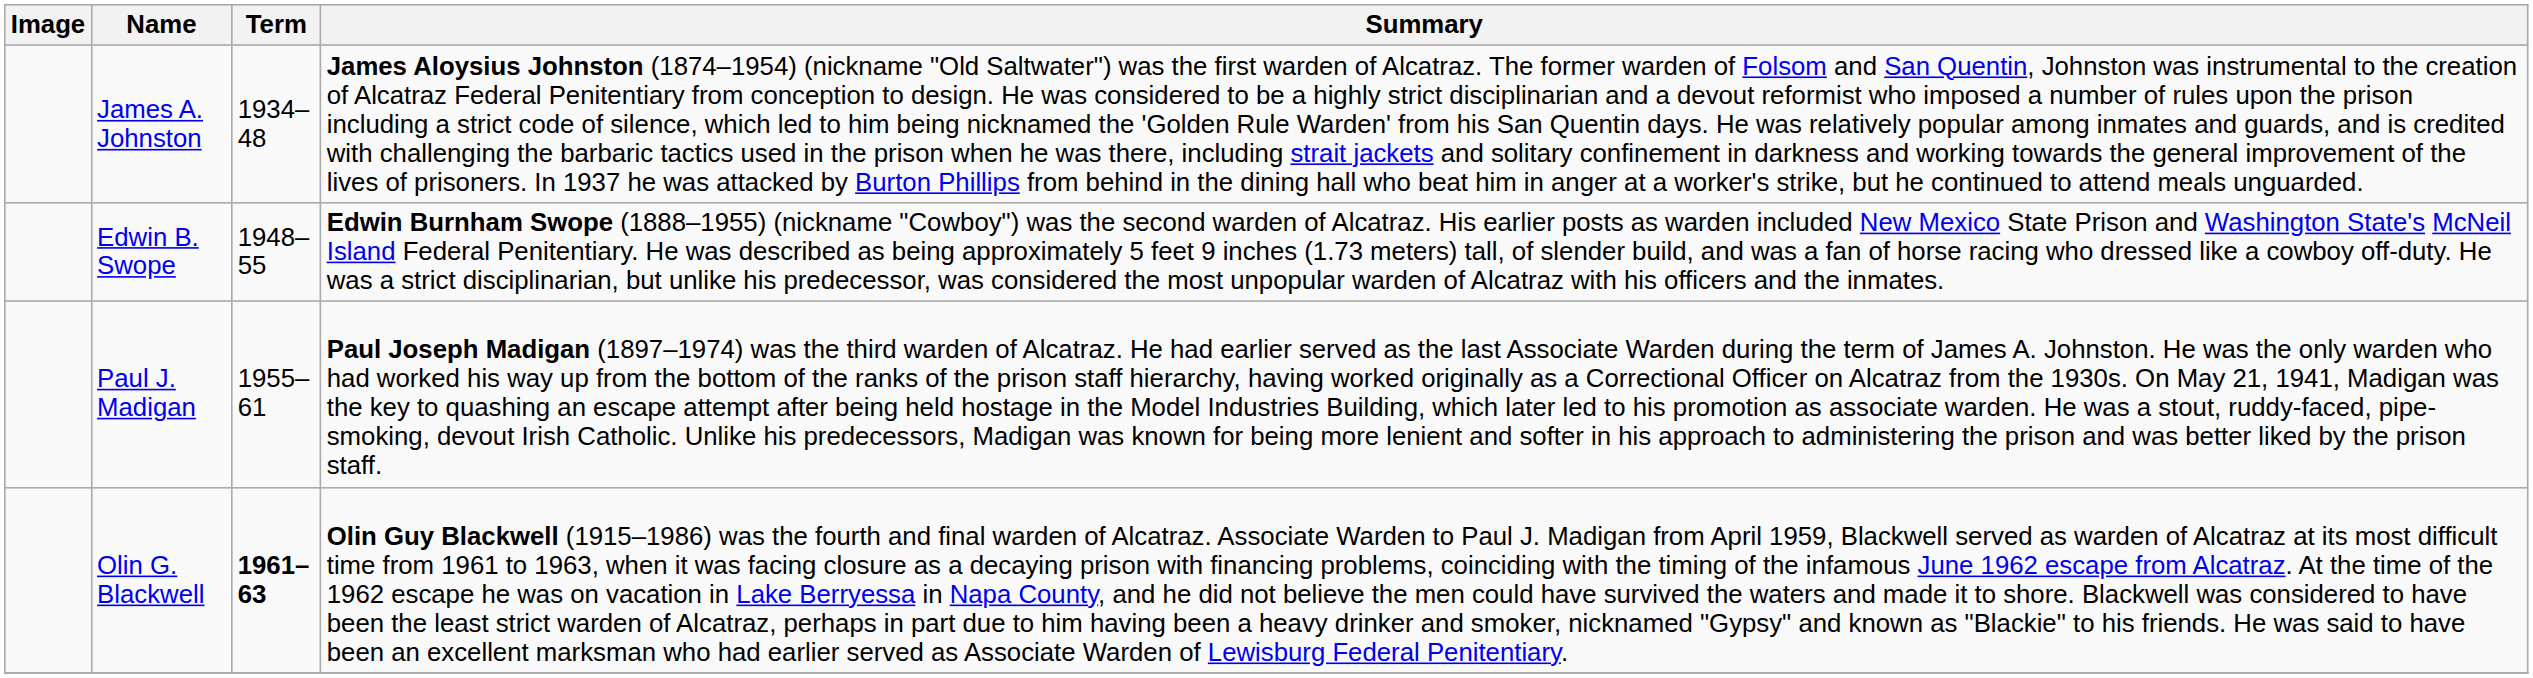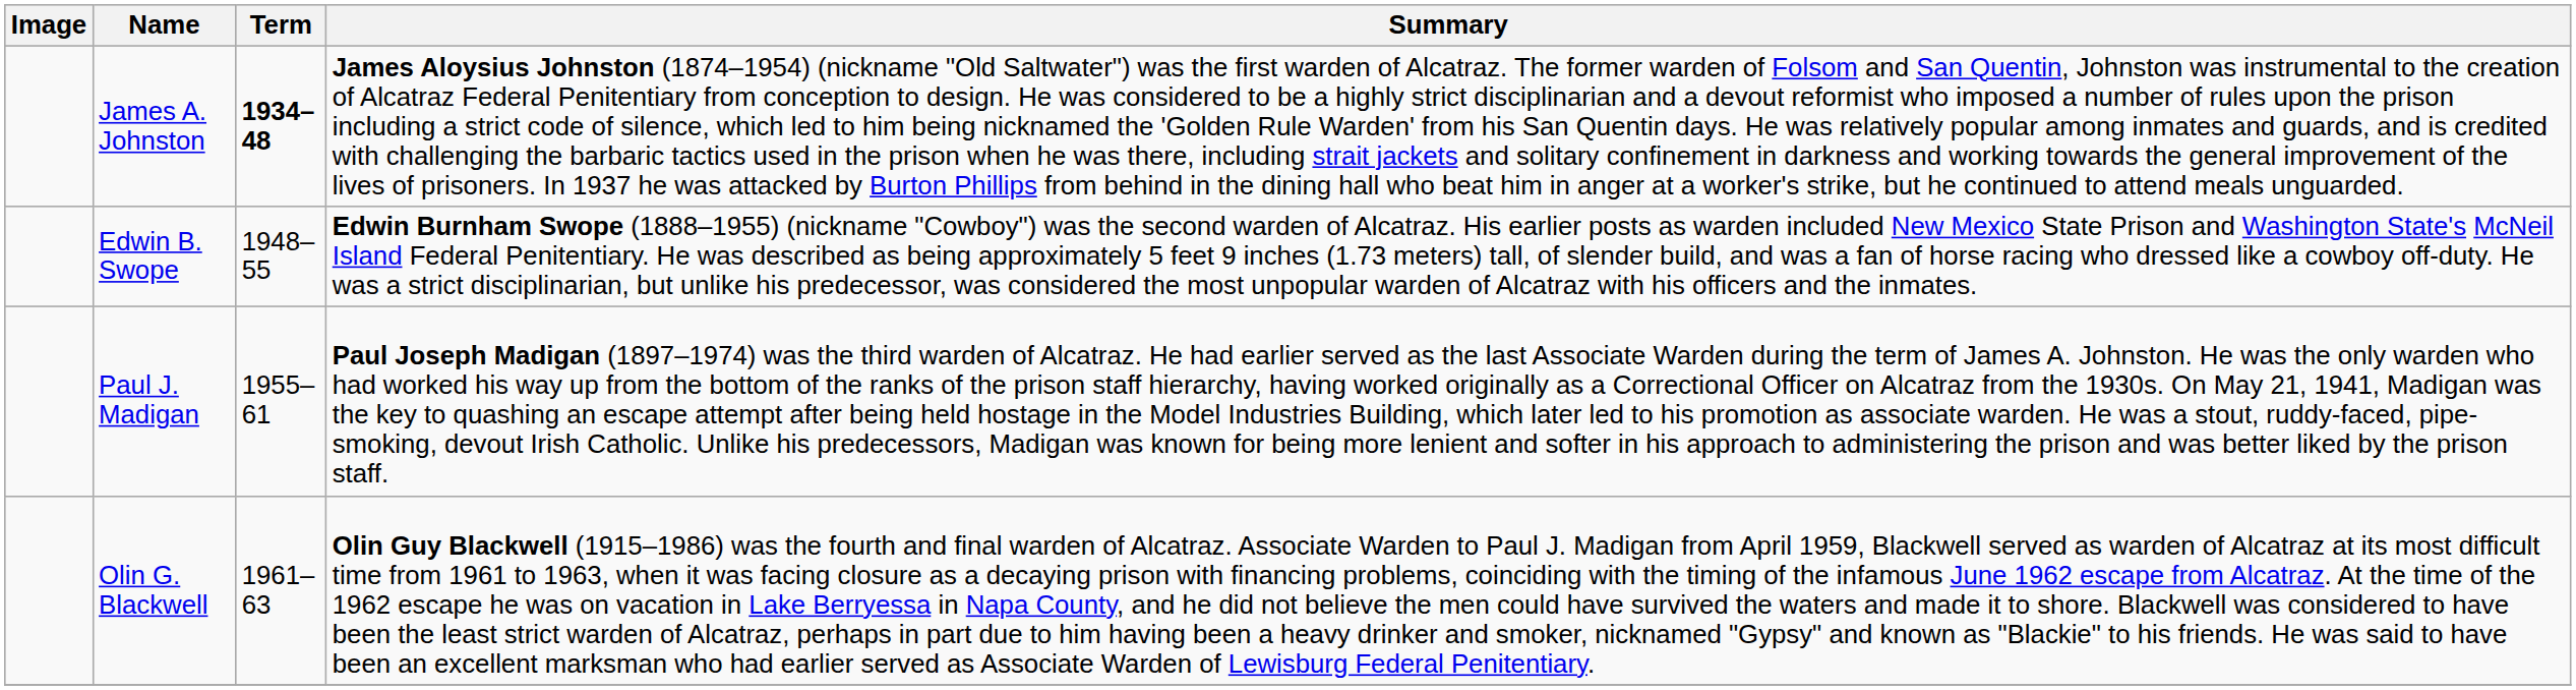James A. Johnston | Term: normal -> bold
Olin G. Blackwell | Term: bold -> normal
